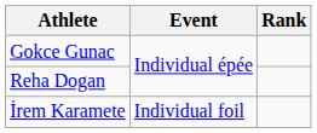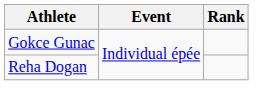- row: İrem Karamete | Individual foil
